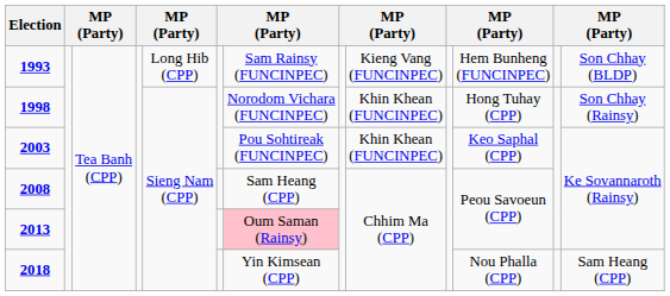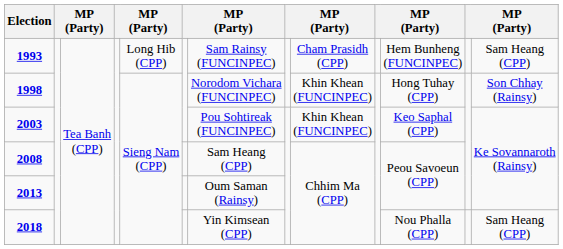1993 | column 9: Kieng Vang (FUNCINPEC) -> Cham Prasidh (CPP)
1993 | column 13: Son Chhay (BLDP) -> Sam Heang (CPP)
2013 | column 7: pink background -> no background
